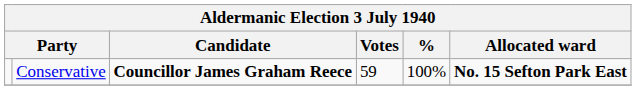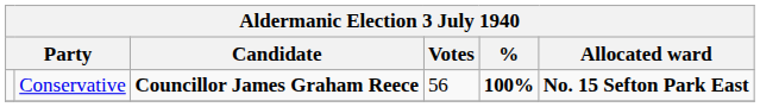Conservative | Votes: 59 -> 56
Conservative | %: normal -> bold
